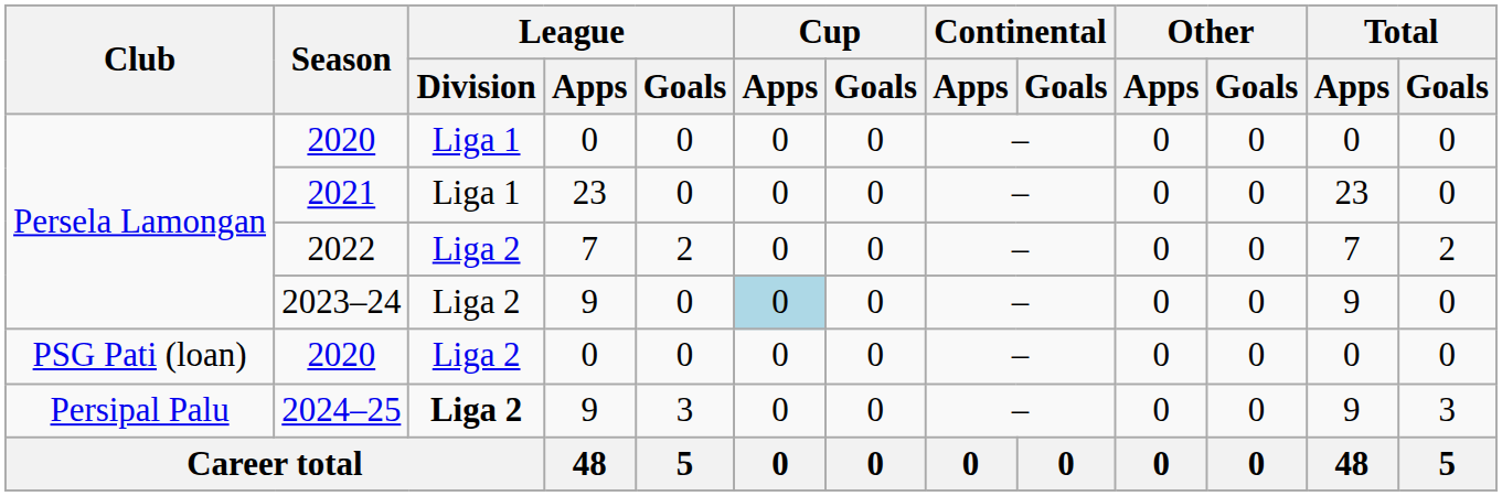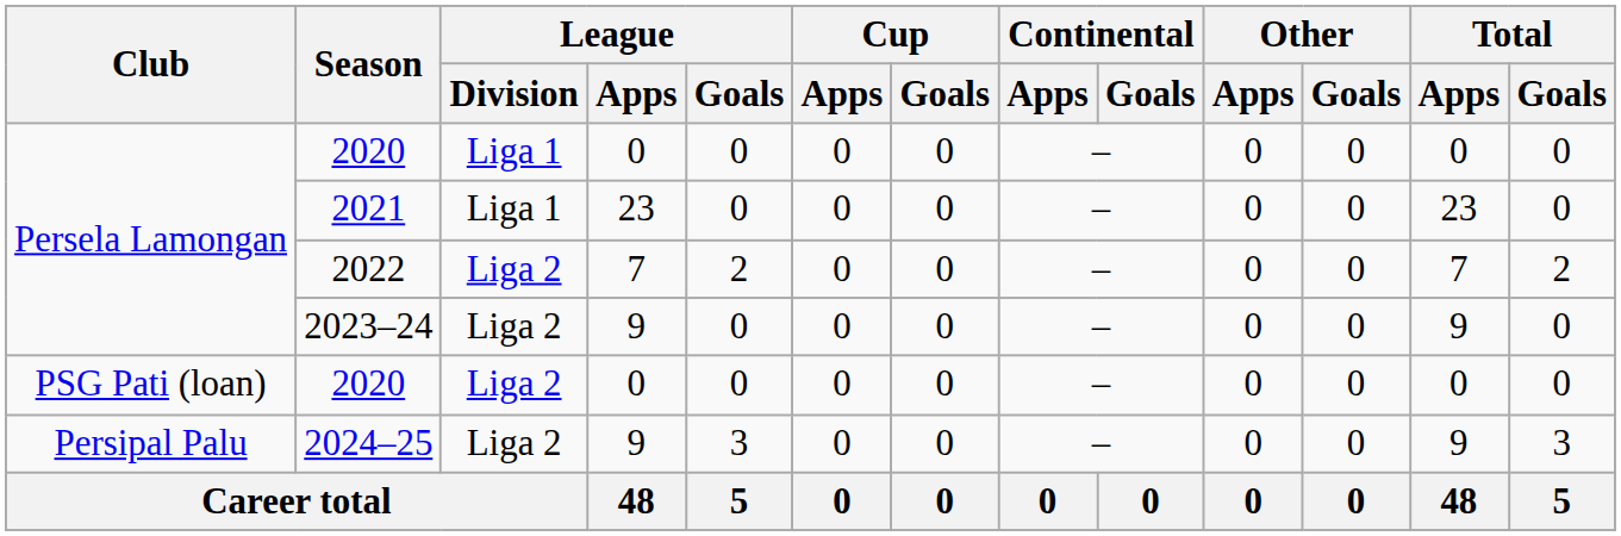2023–24 | Cup / Apps: lightblue background -> no background
2024–25 | League / Division: bold -> normal
